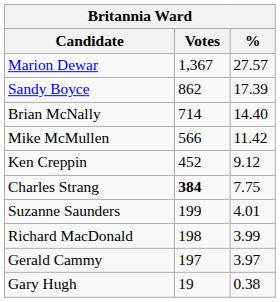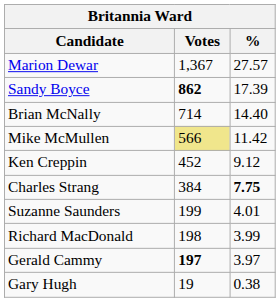Sandy Boyce | Votes: normal -> bold
Mike McMullen | Votes: no background -> khaki background
Charles Strang | Votes: bold -> normal
Charles Strang | %: normal -> bold
Gerald Cammy | Votes: normal -> bold
